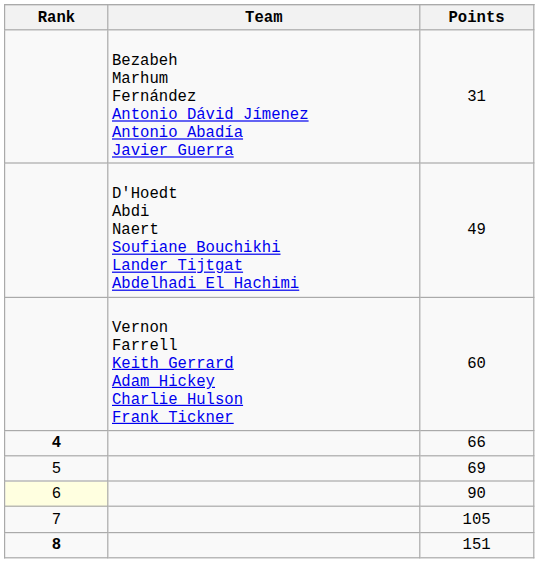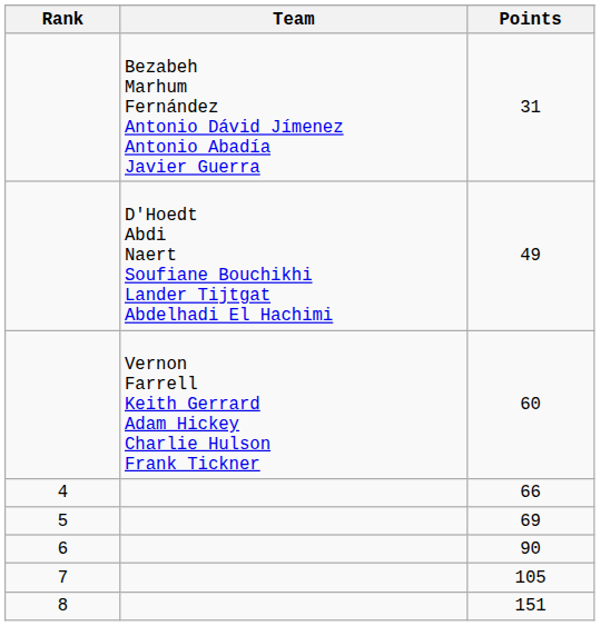66 | Rank: bold -> normal
90 | Rank: lightyellow background -> no background
151 | Rank: bold -> normal
